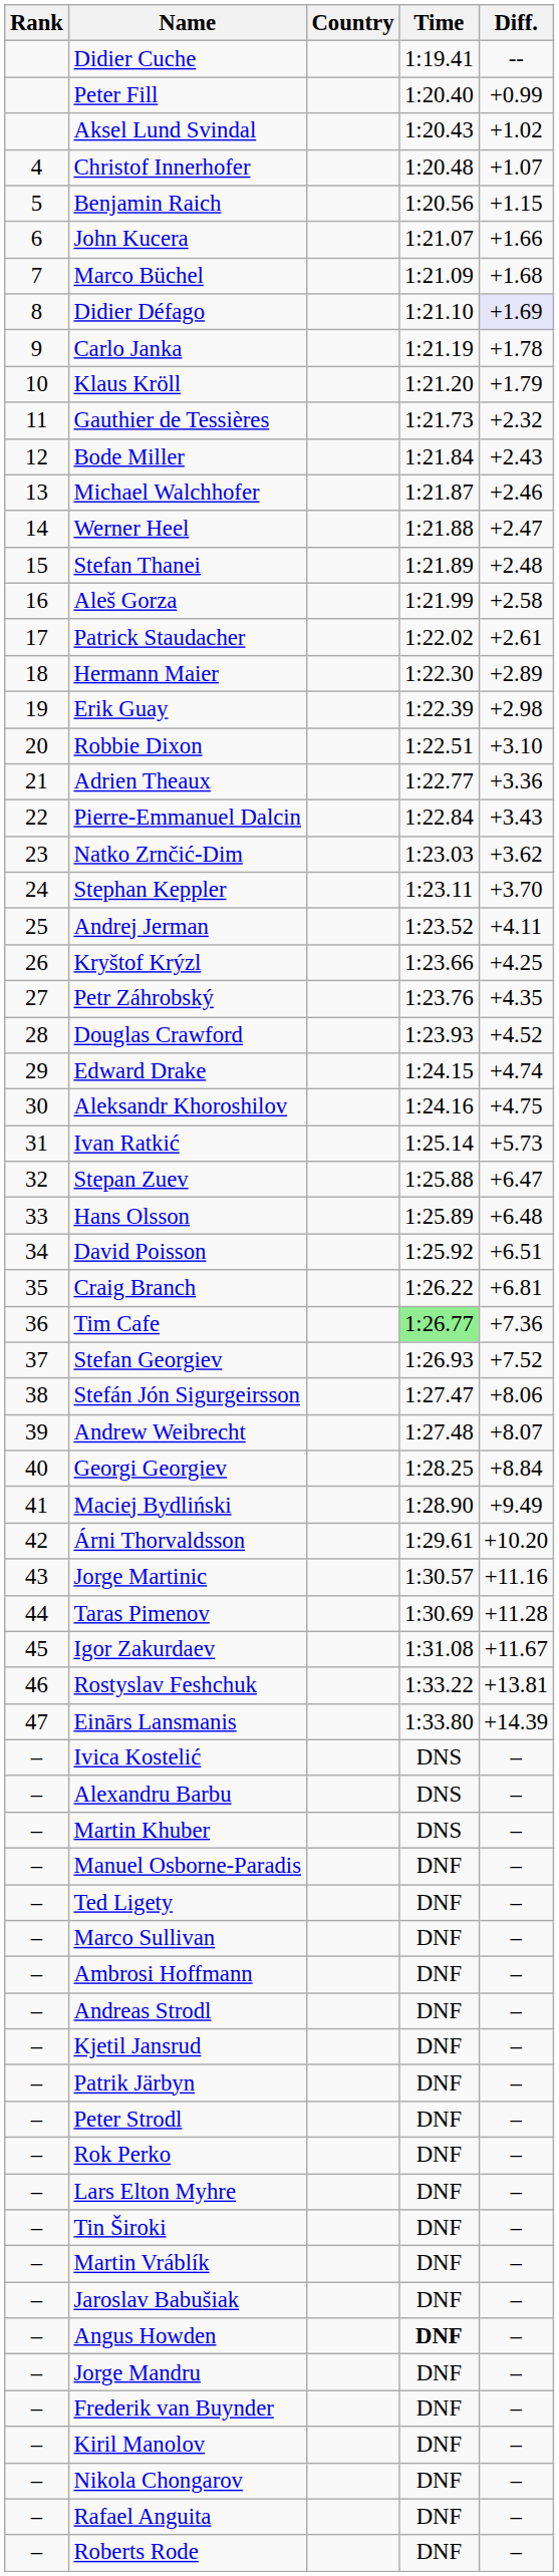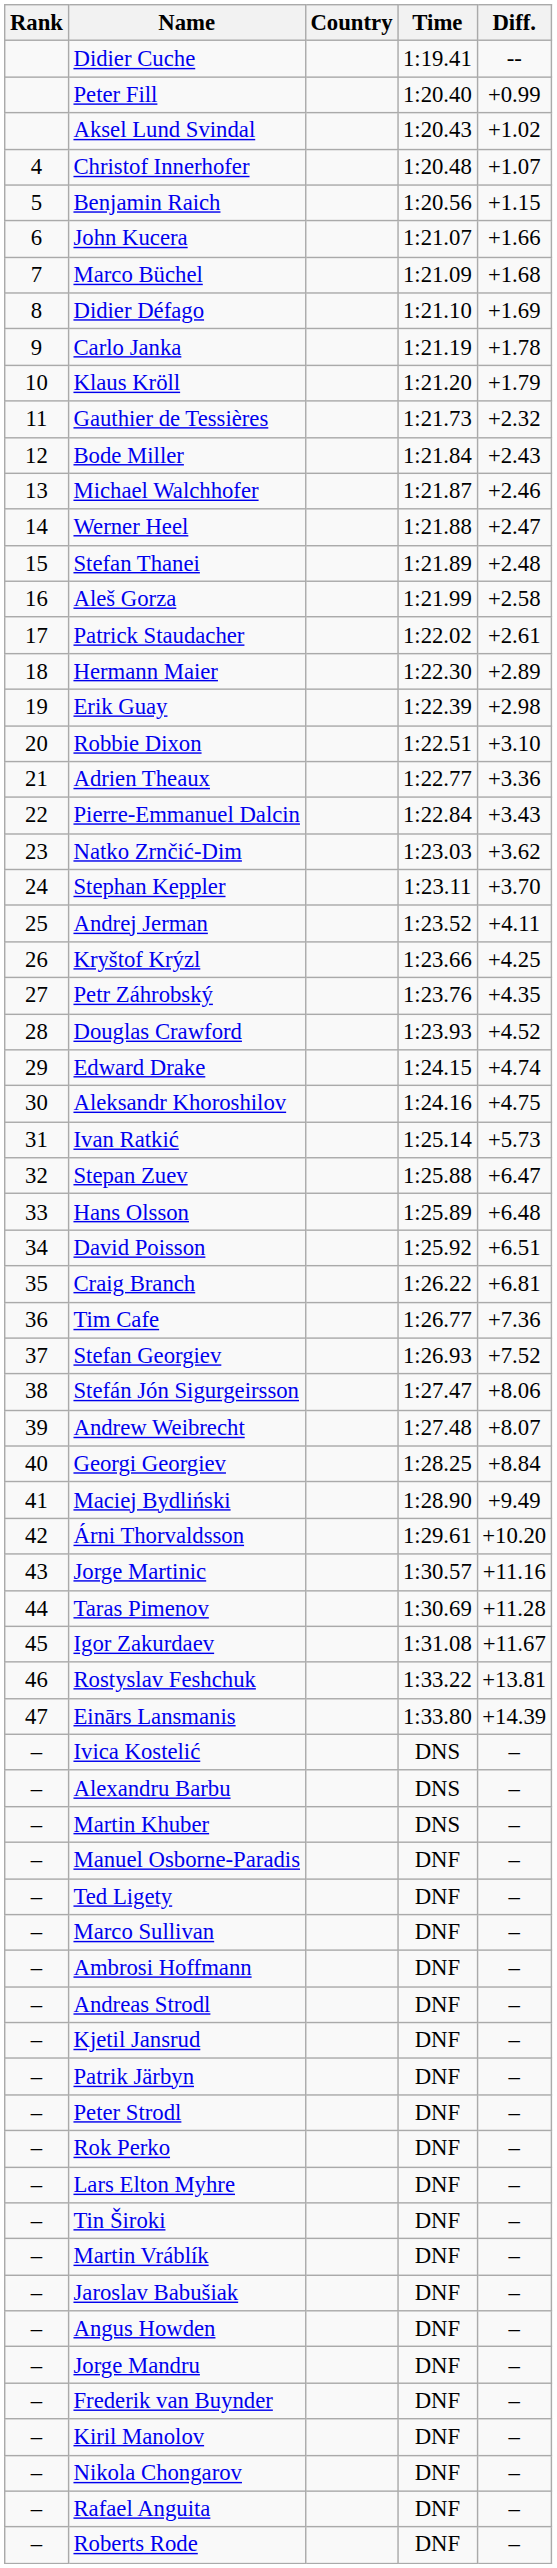Didier Défago | Diff.: lavender background -> no background
Tim Cafe | Time: lightgreen background -> no background
Angus Howden | Time: bold -> normal
